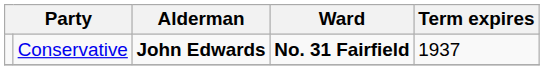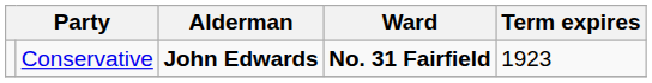Conservative | Term expires: 1937 -> 1923
